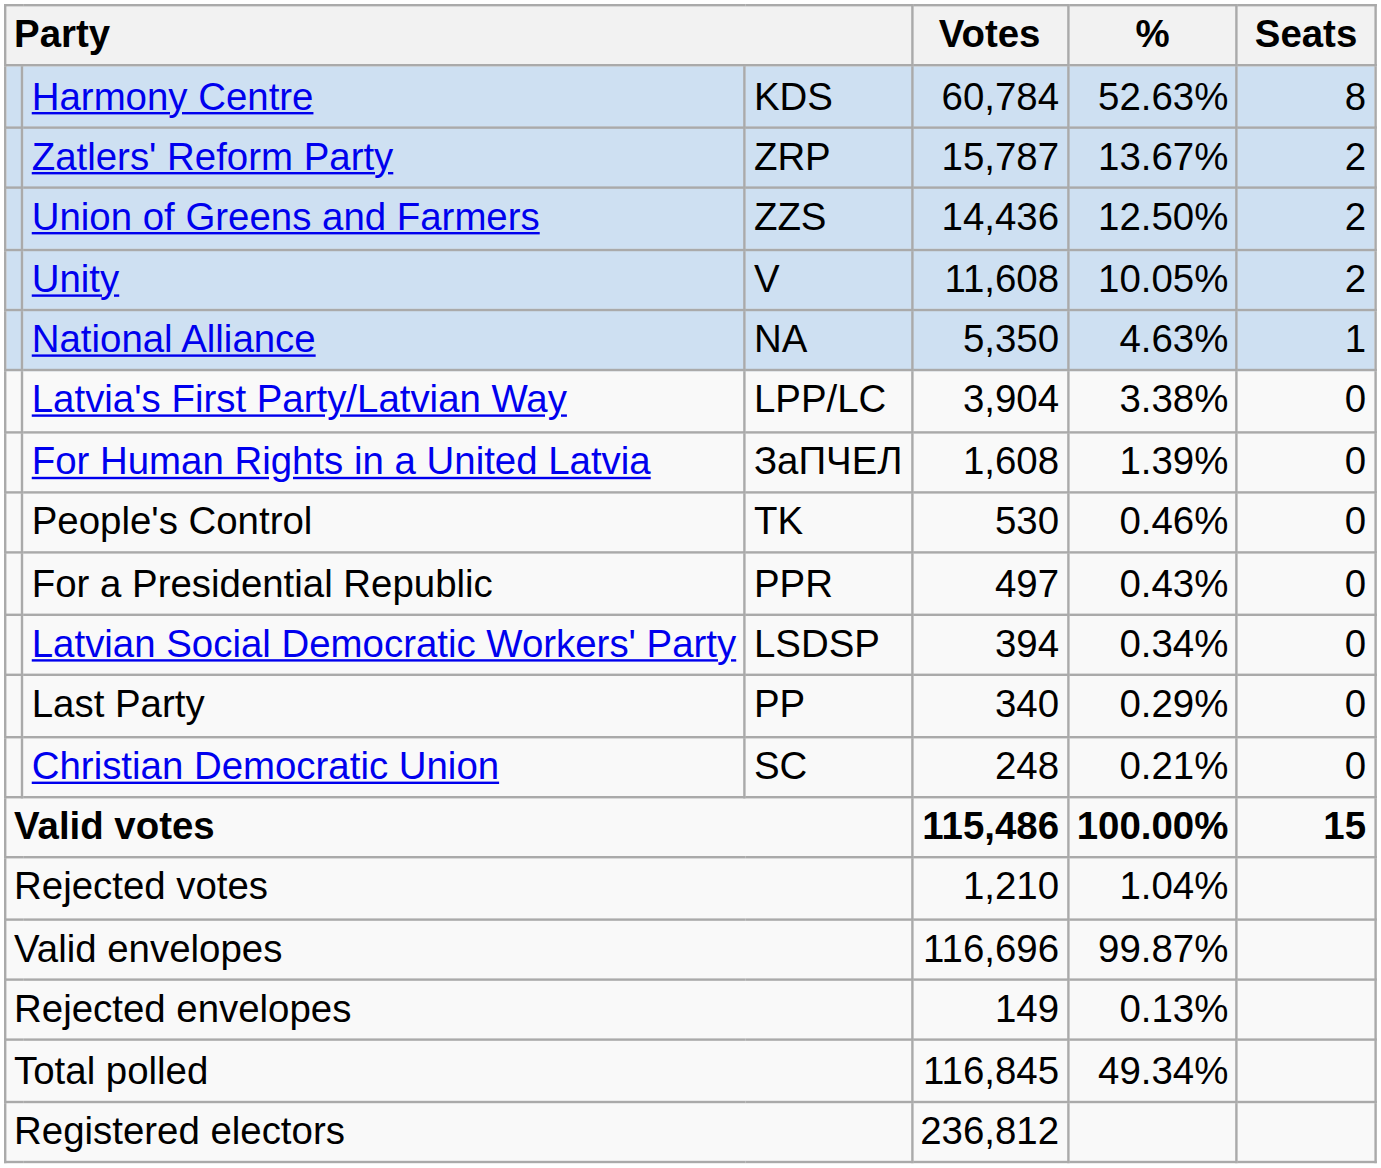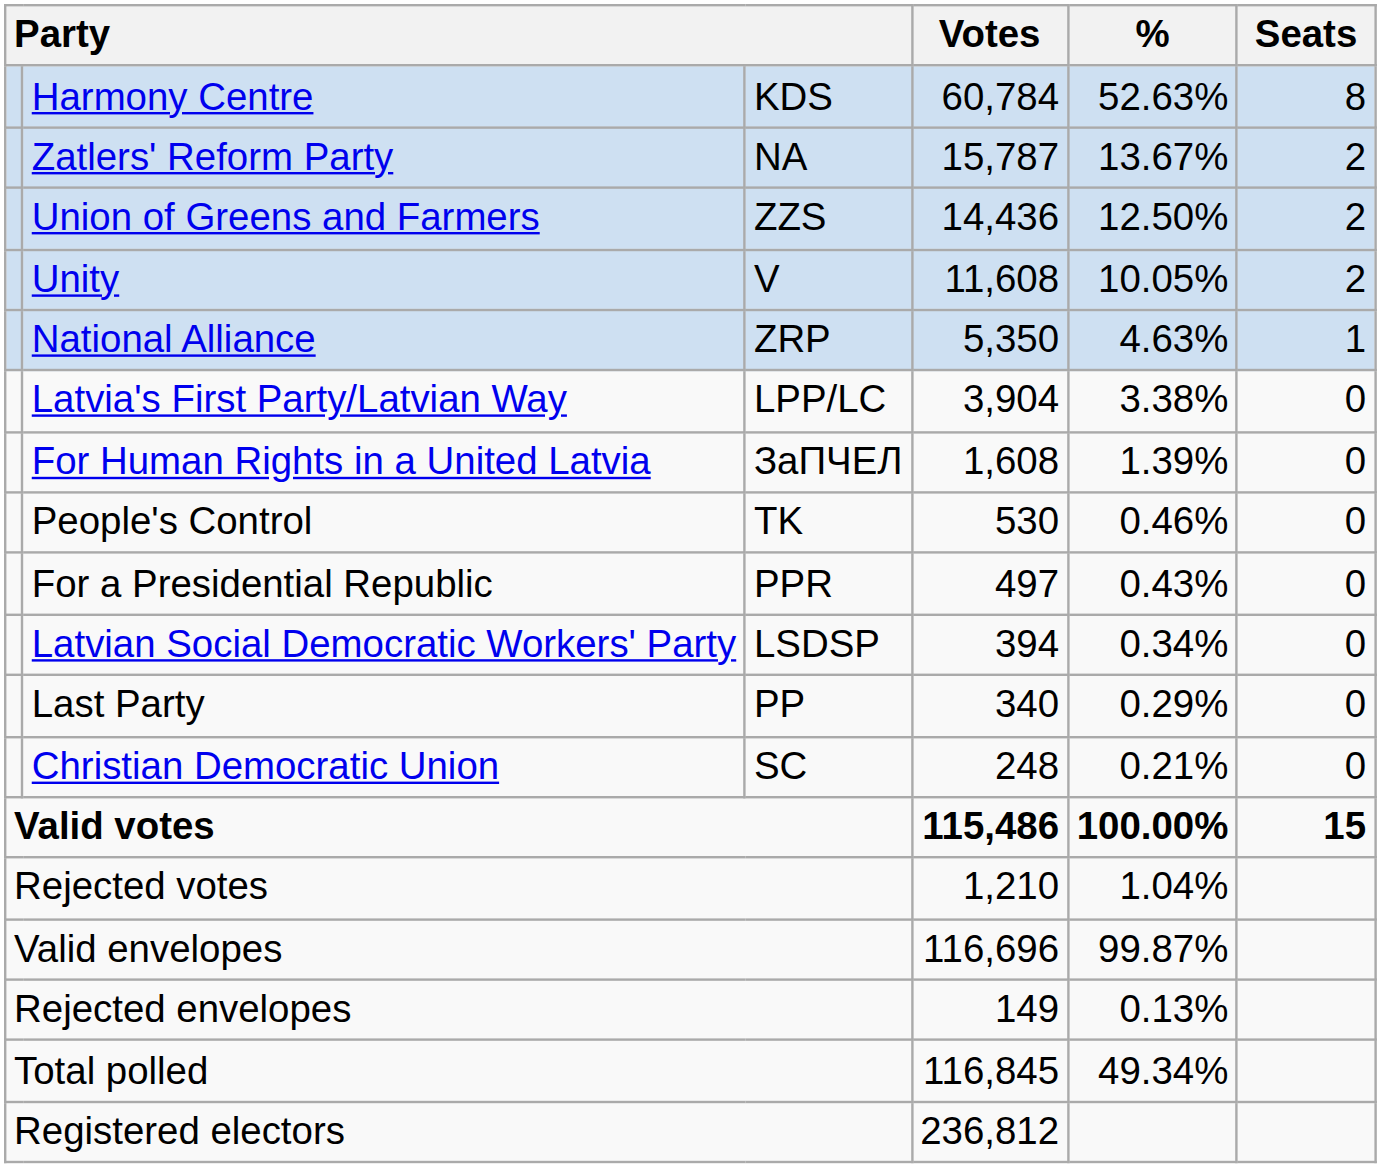Zatlers' Reform Party | column 3: ZRP -> NA
National Alliance | column 3: NA -> ZRP
